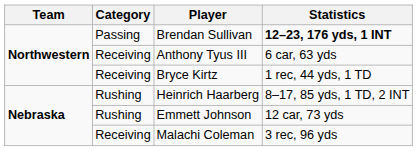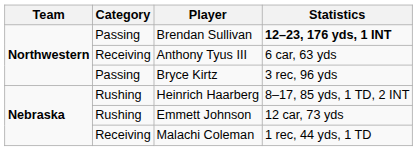Bryce Kirtz | Category: Receiving -> Passing
Bryce Kirtz | Statistics: 1 rec, 44 yds, 1 TD -> 3 rec, 96 yds
Malachi Coleman | Statistics: 3 rec, 96 yds -> 1 rec, 44 yds, 1 TD
